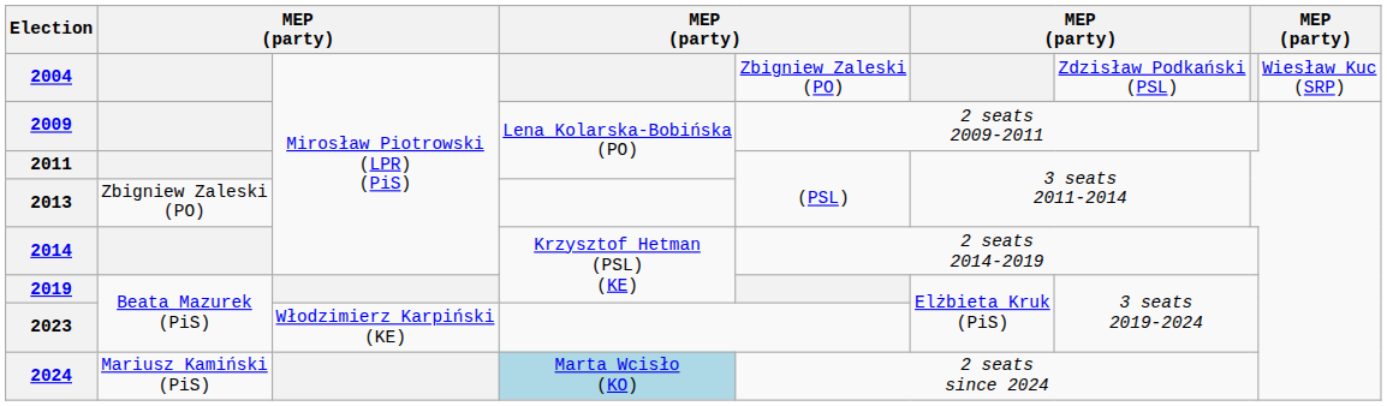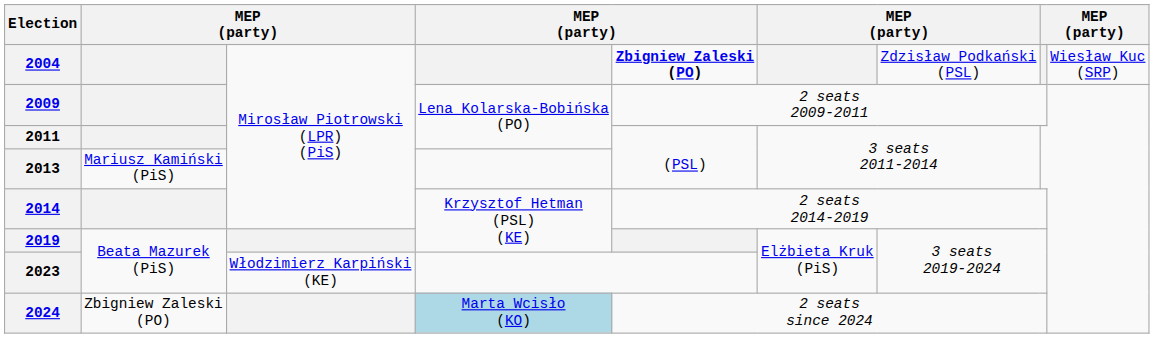2004 | column 5: normal -> bold
2013 | column 2: Zbigniew Zaleski (PO) -> Mariusz Kamiński (PiS)
2024 | column 2: Mariusz Kamiński (PiS) -> Zbigniew Zaleski (PO)
